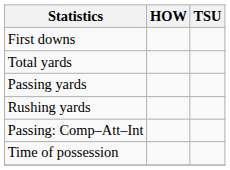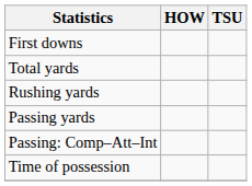rows swapped: Rushing yards <-> Passing yards
